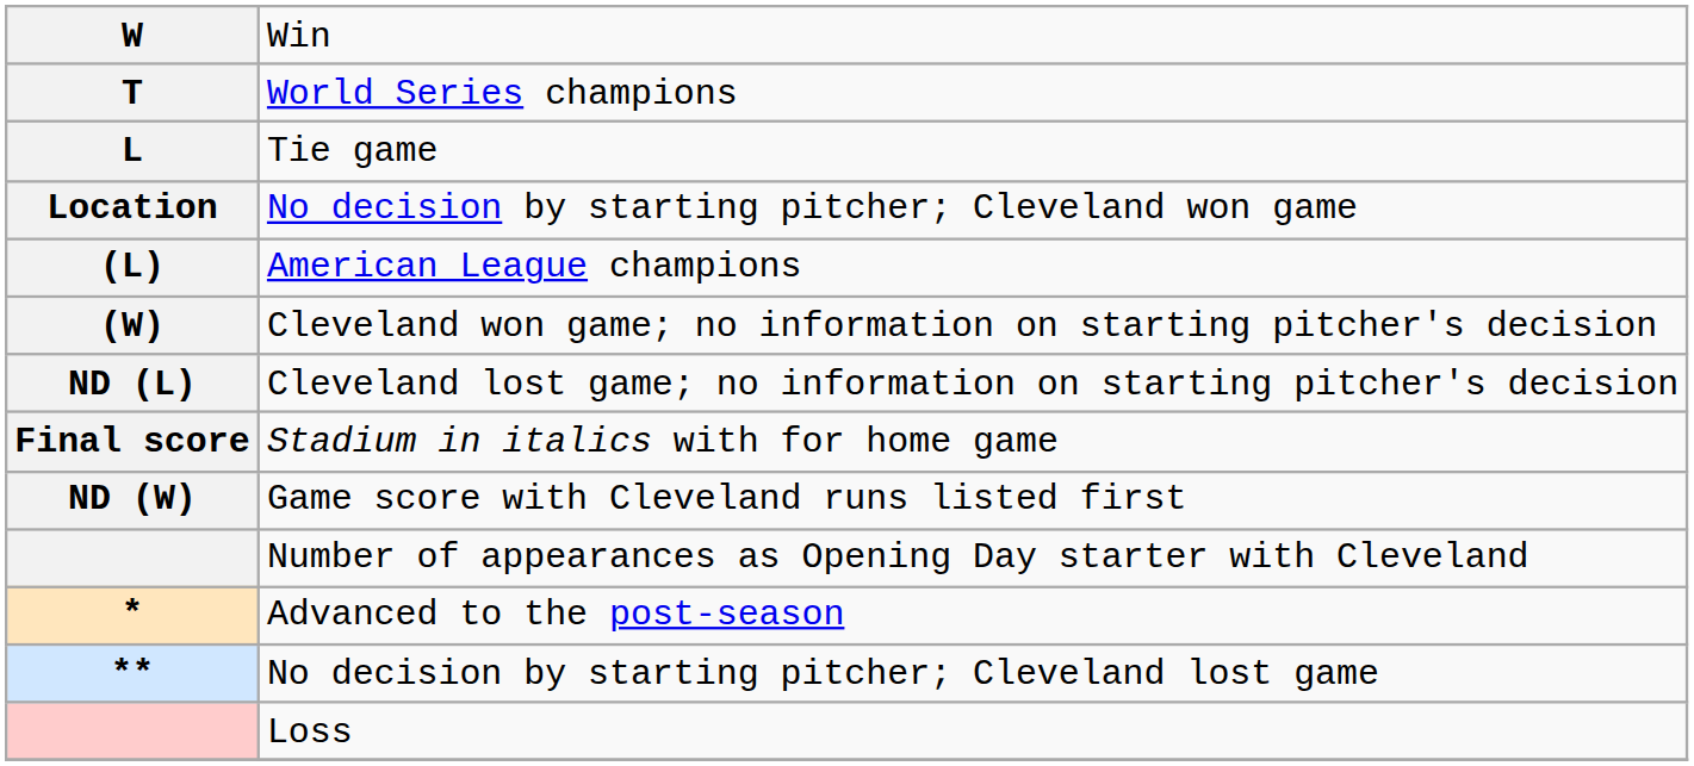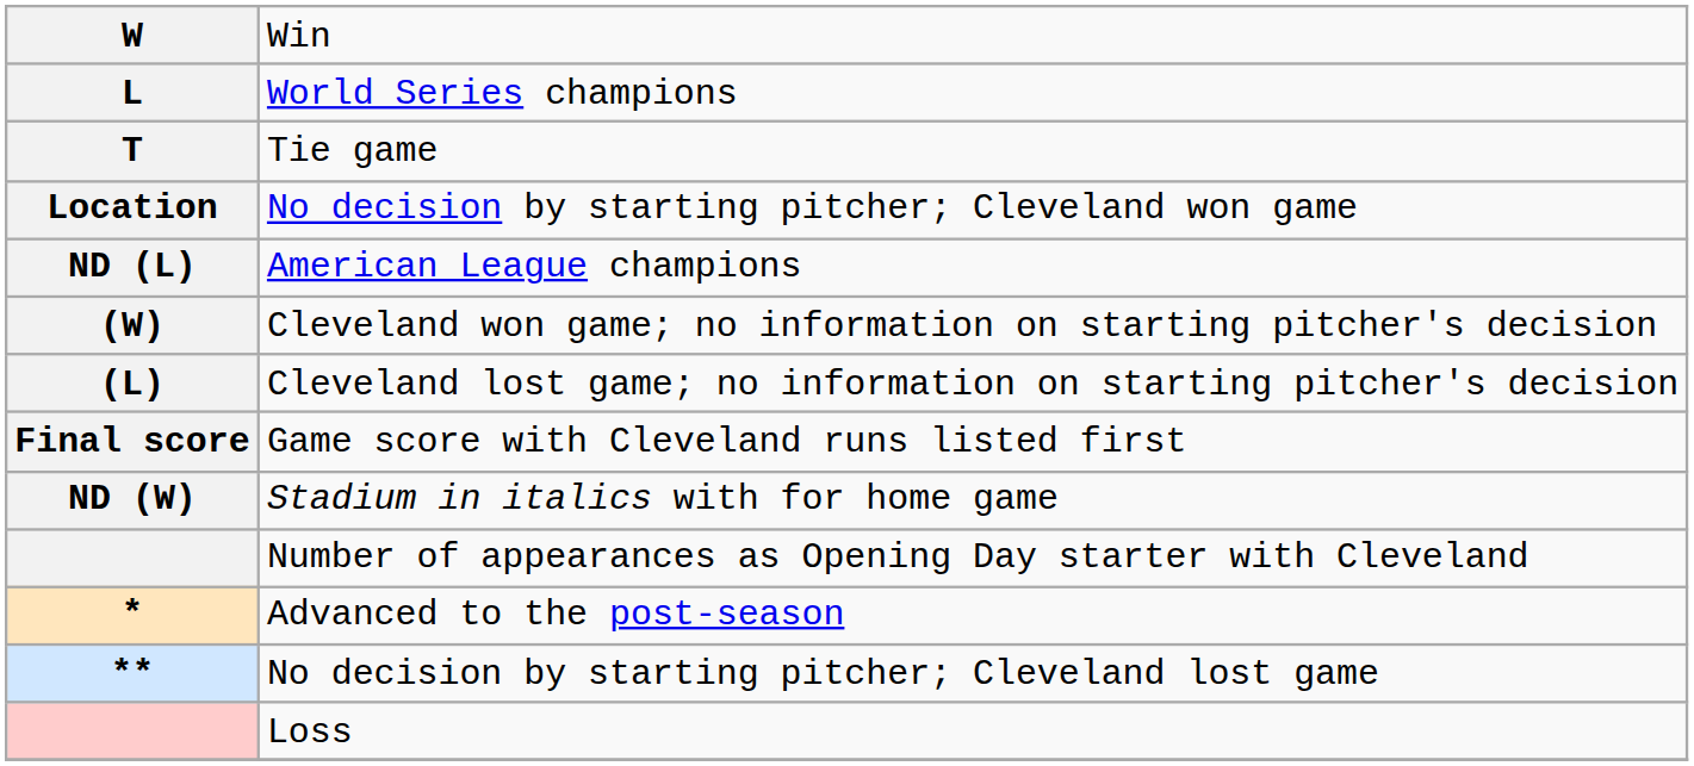row 2 | column 1: T -> L
row 3 | column 1: L -> T
row 5 | column 1: (L) -> ND (L)
row 7 | column 1: ND (L) -> (L)
row 8 | column 2: Stadium in italics with for home game -> Game score with Cleveland runs listed first
row 9 | column 2: Game score with Cleveland runs listed first -> Stadium in italics with for home game
